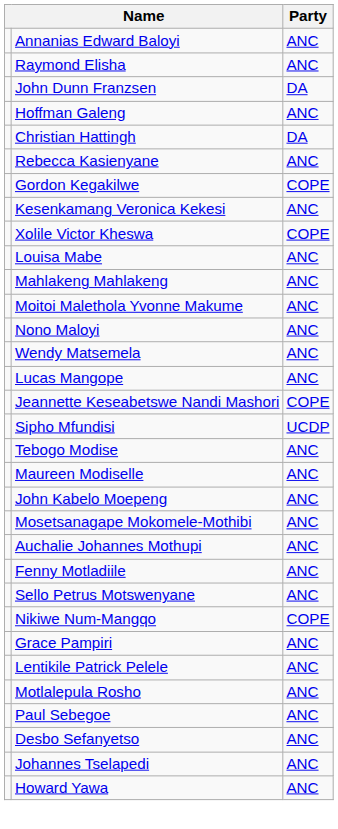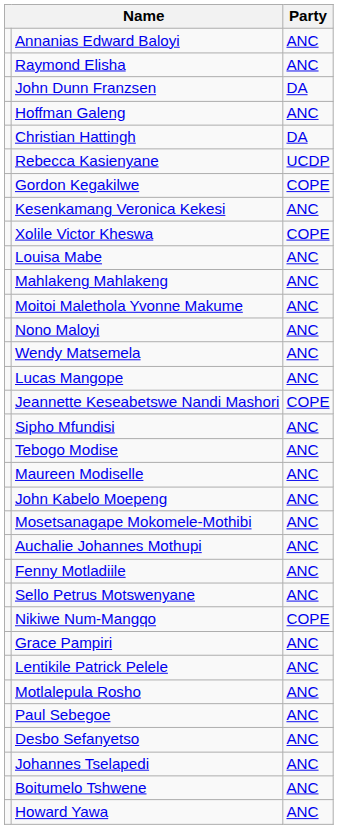Rebecca Kasienyane | Party: ANC -> UCDP
Sipho Mfundisi | Party: UCDP -> ANC
+ row: Boitumelo Tshwene | ANC
